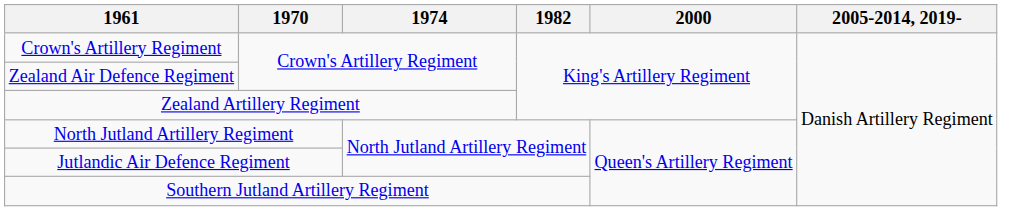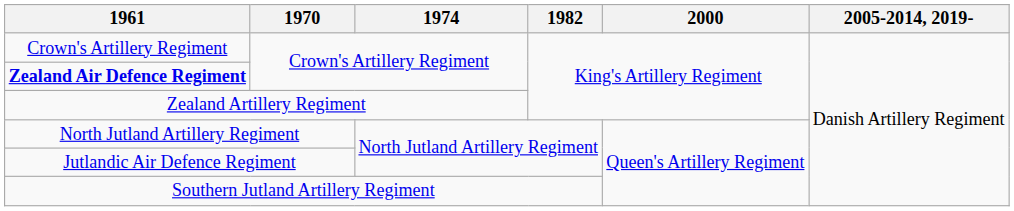Zealand Air Defence Regiment | 1961: normal -> bold
